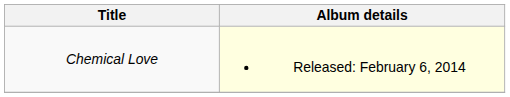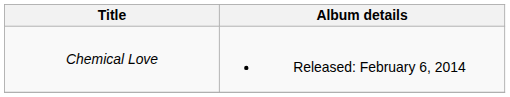Chemical Love | Album details: lightyellow background -> no background
